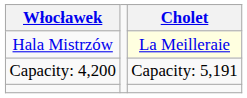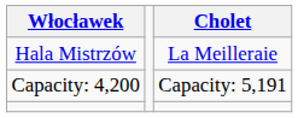Hala Mistrzów | Cholet: lightyellow background -> no background
